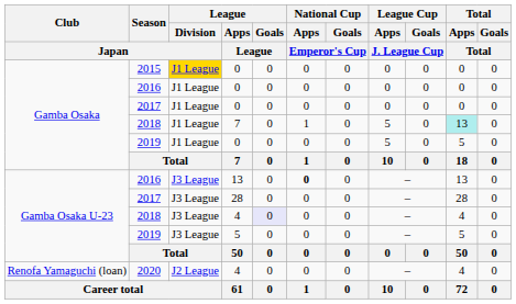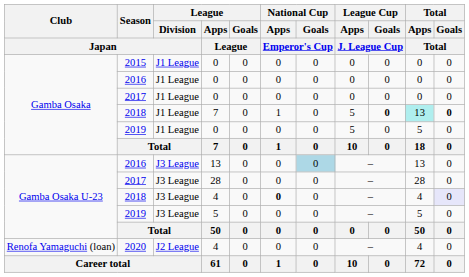2015 | League / Division / Japan: gold background -> no background
2018 / 7 | League Cup / Goals / J. League Cup: normal -> bold
2018 / 7 | Total / Goals / Total: normal -> bold
2016 / 13 | National Cup / Apps / Emperor's Cup: bold -> normal
2016 / 13 | National Cup / Goals / Emperor's Cup: no background -> lightblue background
2018 / 4 | League / Goals / League: lavender background -> no background
2018 / 4 | National Cup / Apps / Emperor's Cup: normal -> bold
2018 / 4 | Total / Goals / Total: no background -> lavender background
